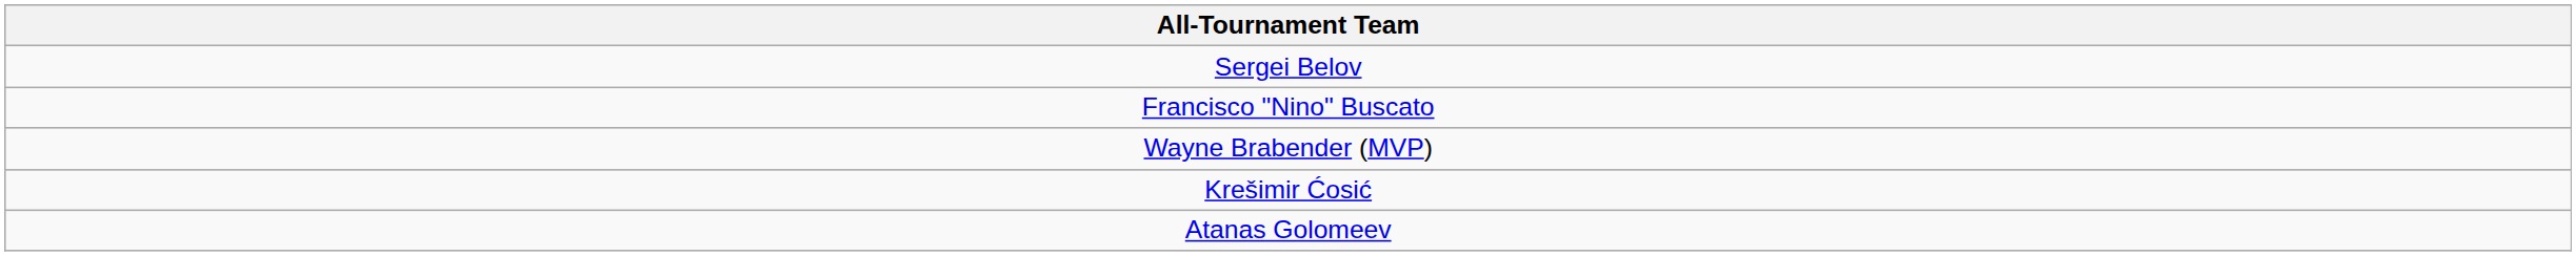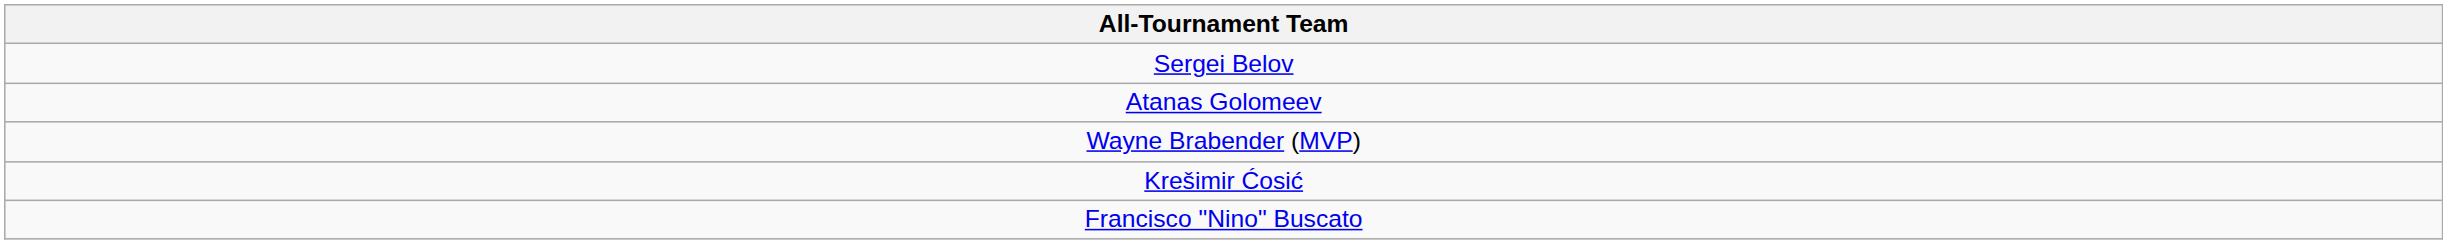row 3 | column 1: Francisco "Nino" Buscato -> Atanas Golomeev
row 6 | column 1: Atanas Golomeev -> Francisco "Nino" Buscato
